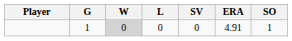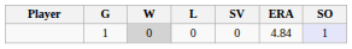row 2 | ERA: 4.91 -> 4.84
row 2 | SO: no background -> lavender background
